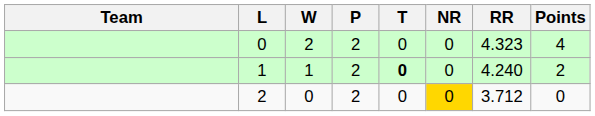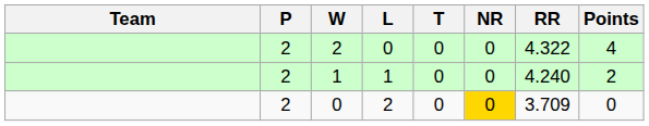columns swapped: P <-> L
row 2 | RR: 4.323 -> 4.322
row 3 | T: bold -> normal
row 4 | RR: 3.712 -> 3.709
